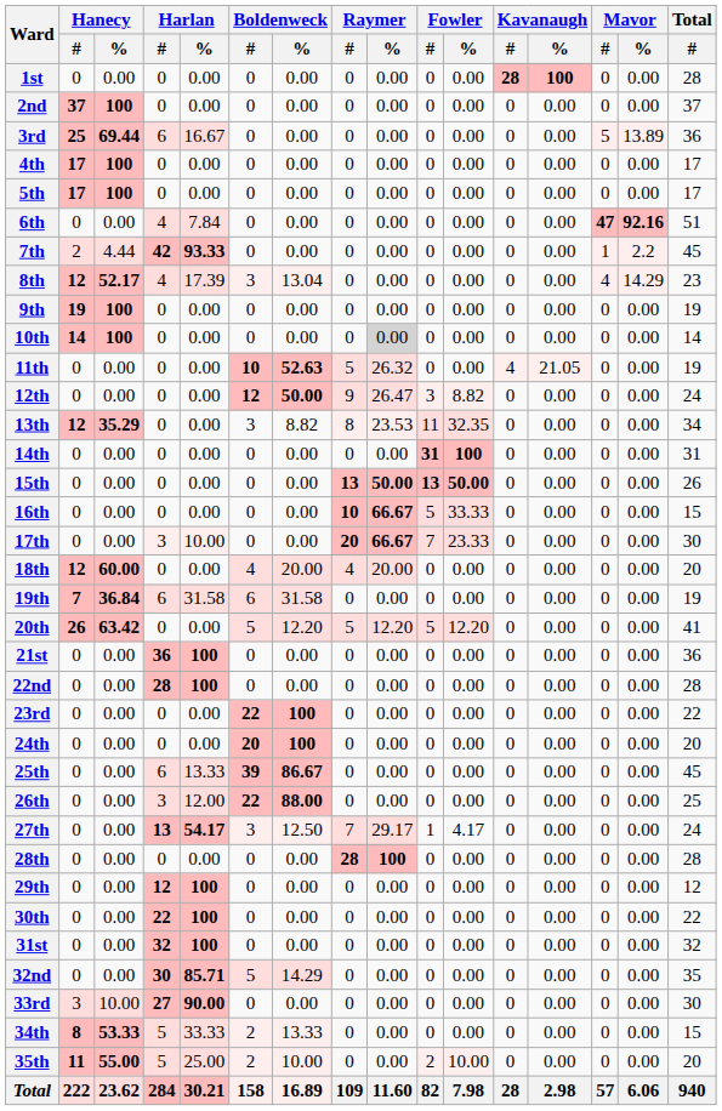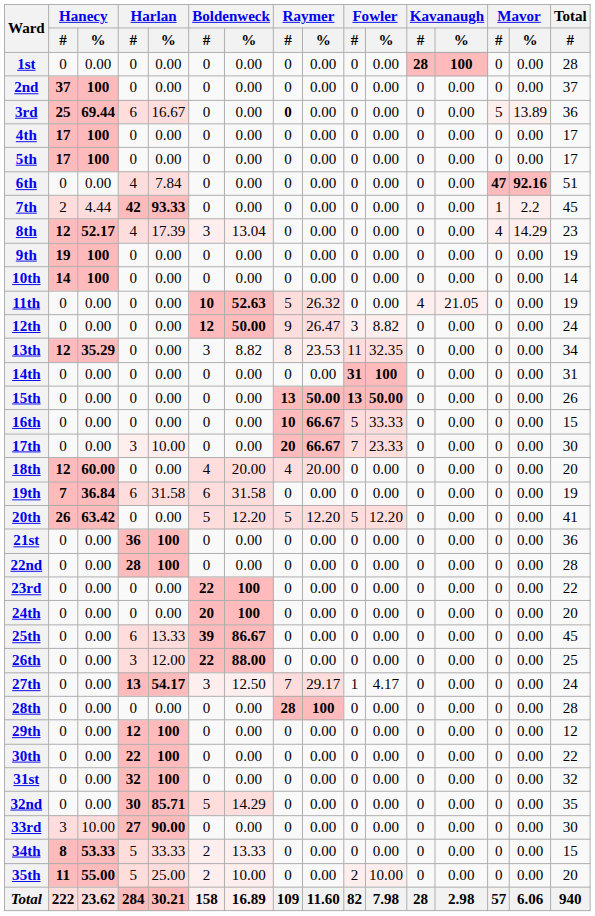3rd | Raymer / #: normal -> bold
10th | Raymer / %: lightgrey background -> no background
